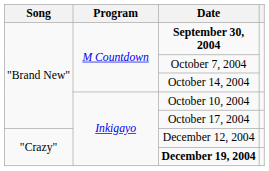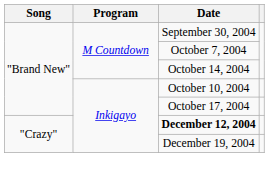September 30, 2004 | Date: bold -> normal
December 12, 2004 | Date: normal -> bold
December 19, 2004 | Date: bold -> normal
